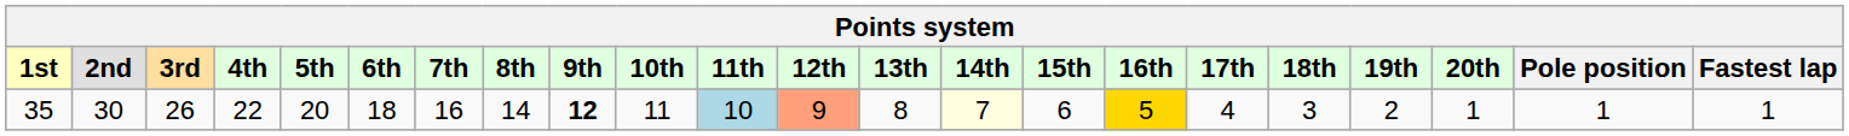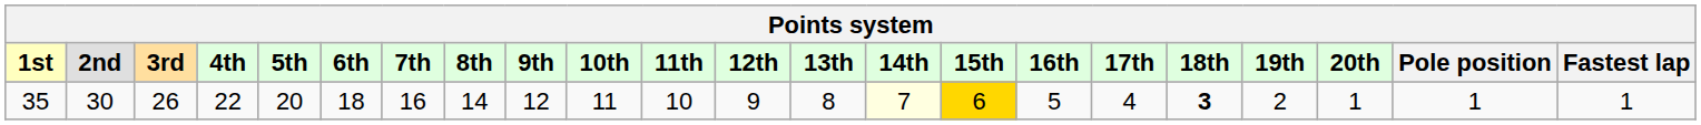35 | 9th: bold -> normal
35 | 11th: lightblue background -> no background
35 | 12th: lightsalmon background -> no background
35 | 15th: no background -> gold background
35 | 16th: gold background -> no background
35 | 18th: normal -> bold
